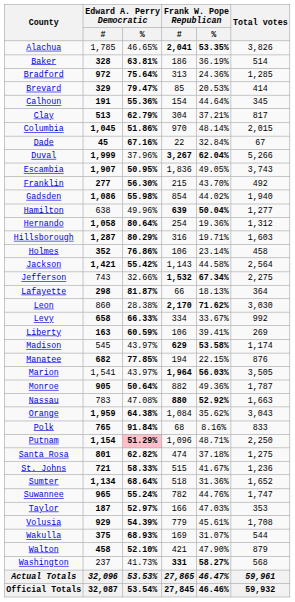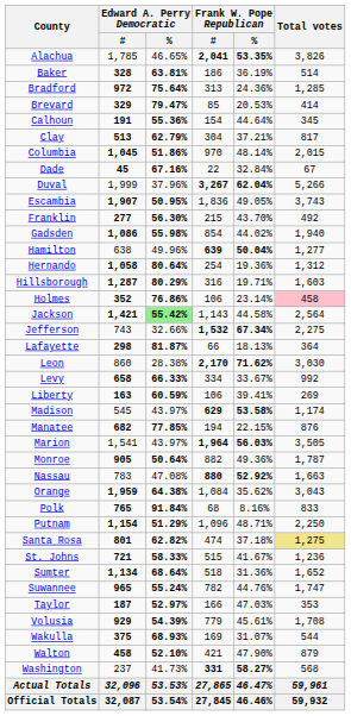Duval | Edward A. Perry Democratic / #: bold -> normal
Holmes | Total votes: no background -> pink background
Jackson | Edward A. Perry Democratic / %: no background -> lightgreen background
Putnam | Edward A. Perry Democratic / %: pink background -> no background
Santa Rosa | Total votes: no background -> khaki background
